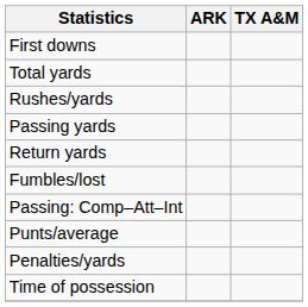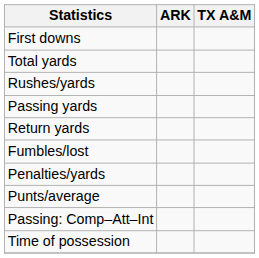rows swapped: Passing: Comp–Att–Int <-> Penalties/yards
